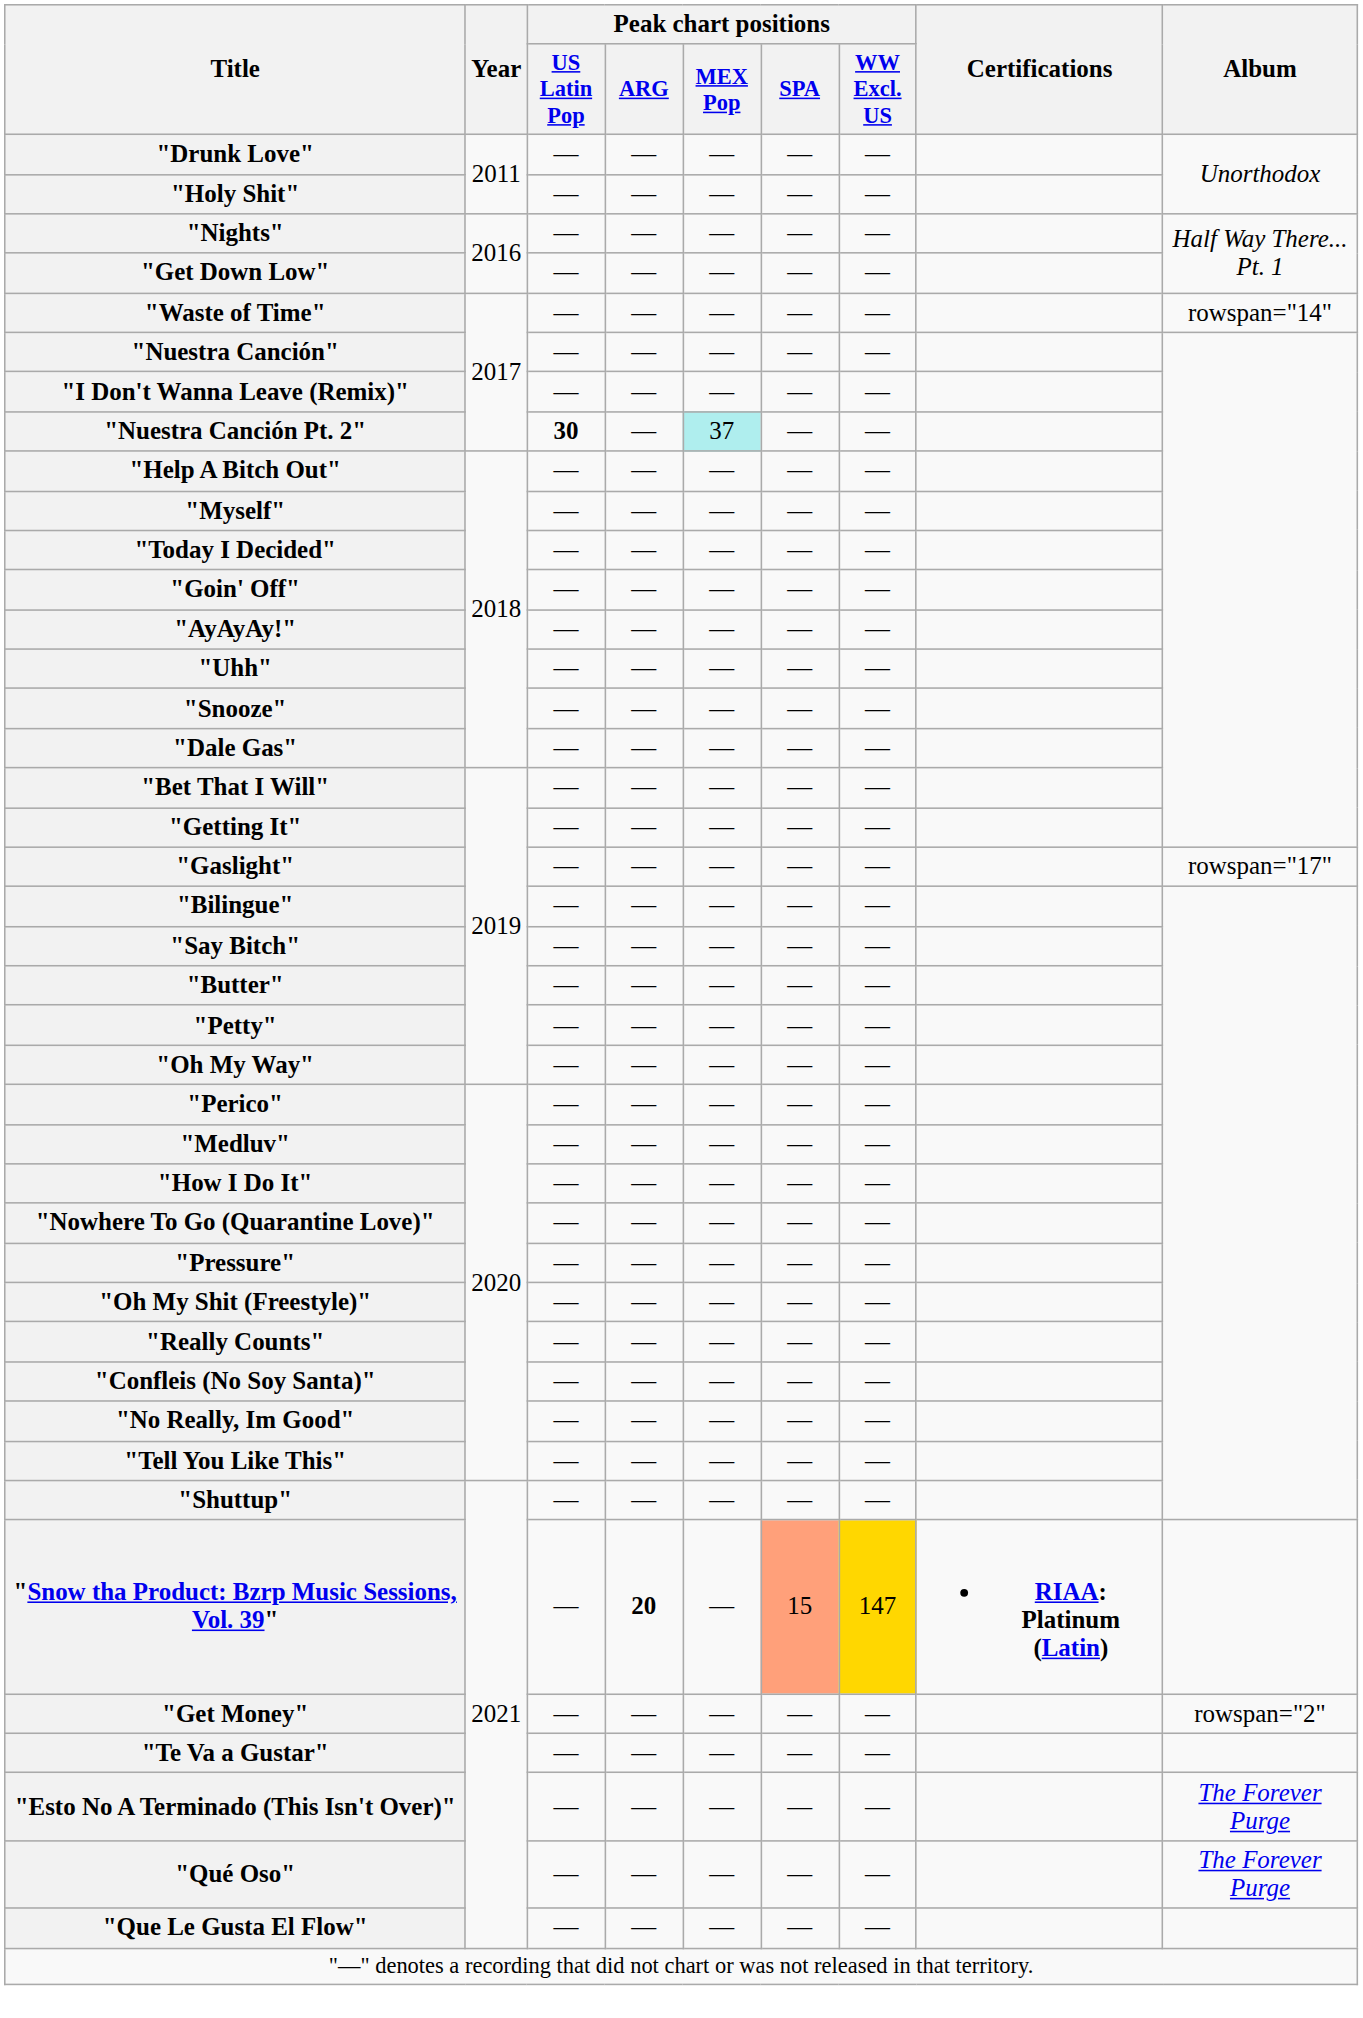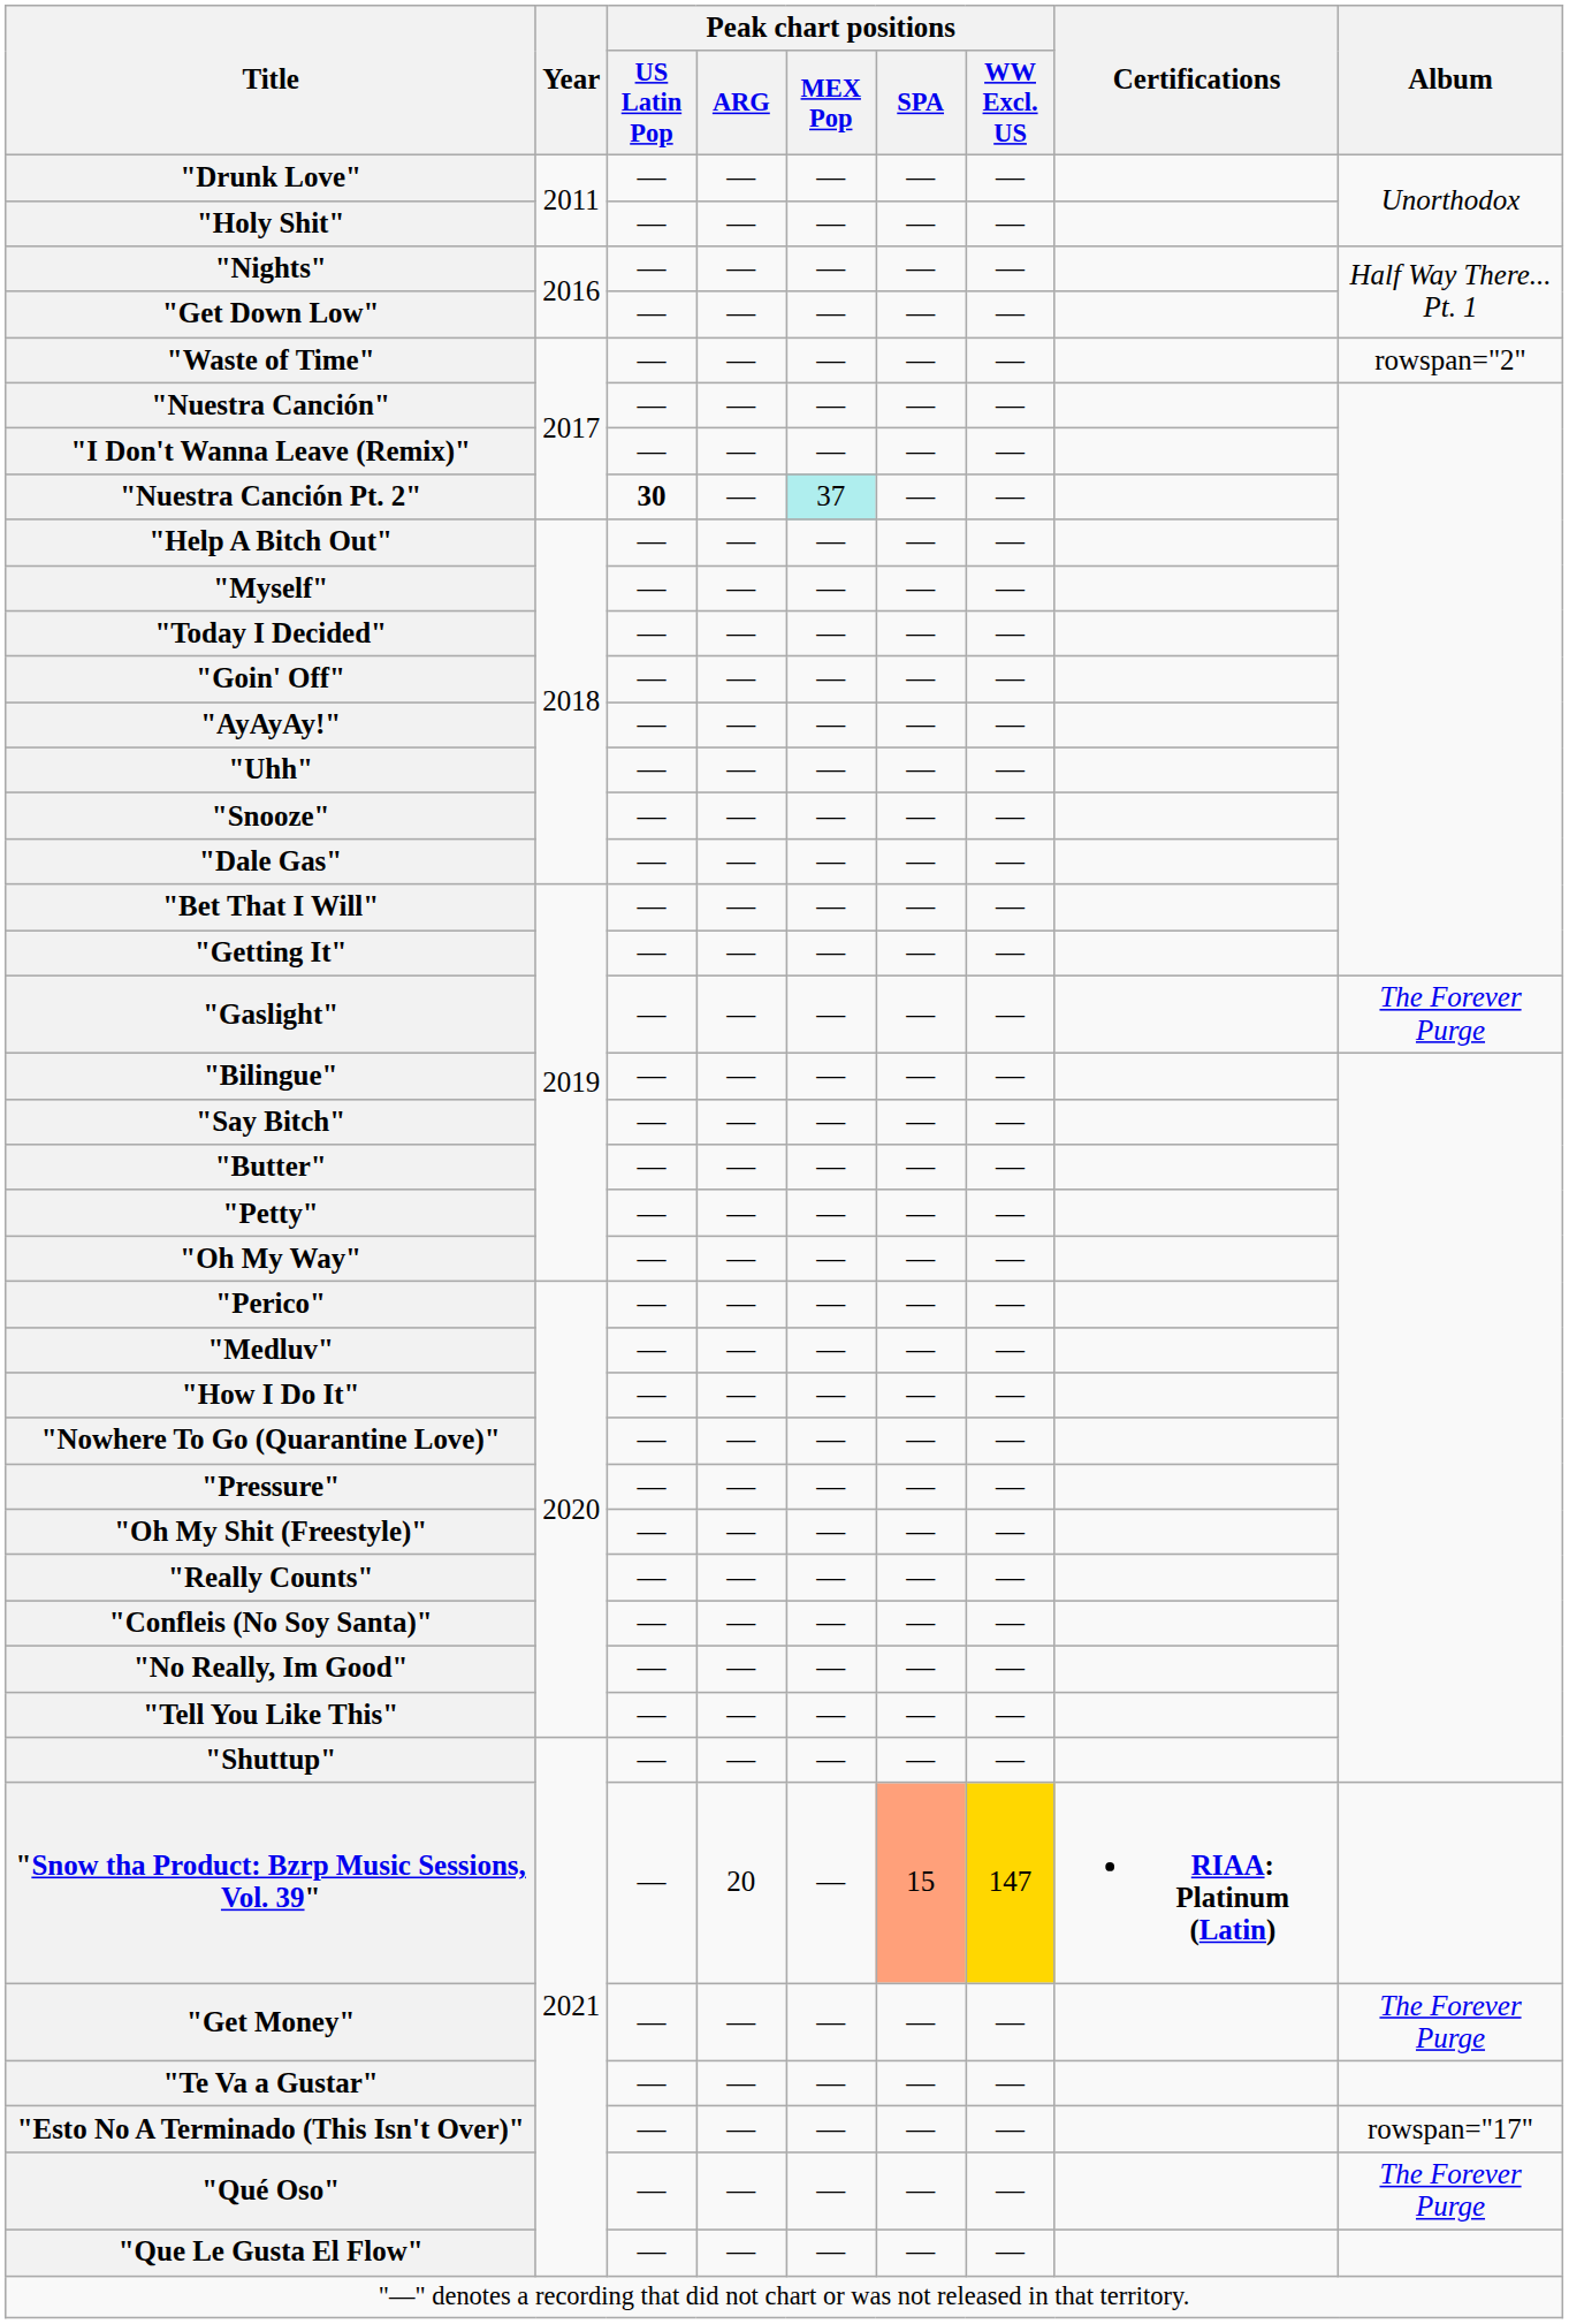"Waste of Time" | Album: rowspan="14" -> rowspan="2"
"Gaslight" | Album: rowspan="17" -> The Forever Purge
"Snow tha Product: Bzrp Music Sessions, Vol. 39" | Peak chart positions / ARG: bold -> normal
"Get Money" | Album: rowspan="2" -> The Forever Purge
"Esto No A Terminado (This Isn't Over)" | Album: The Forever Purge -> rowspan="17"
